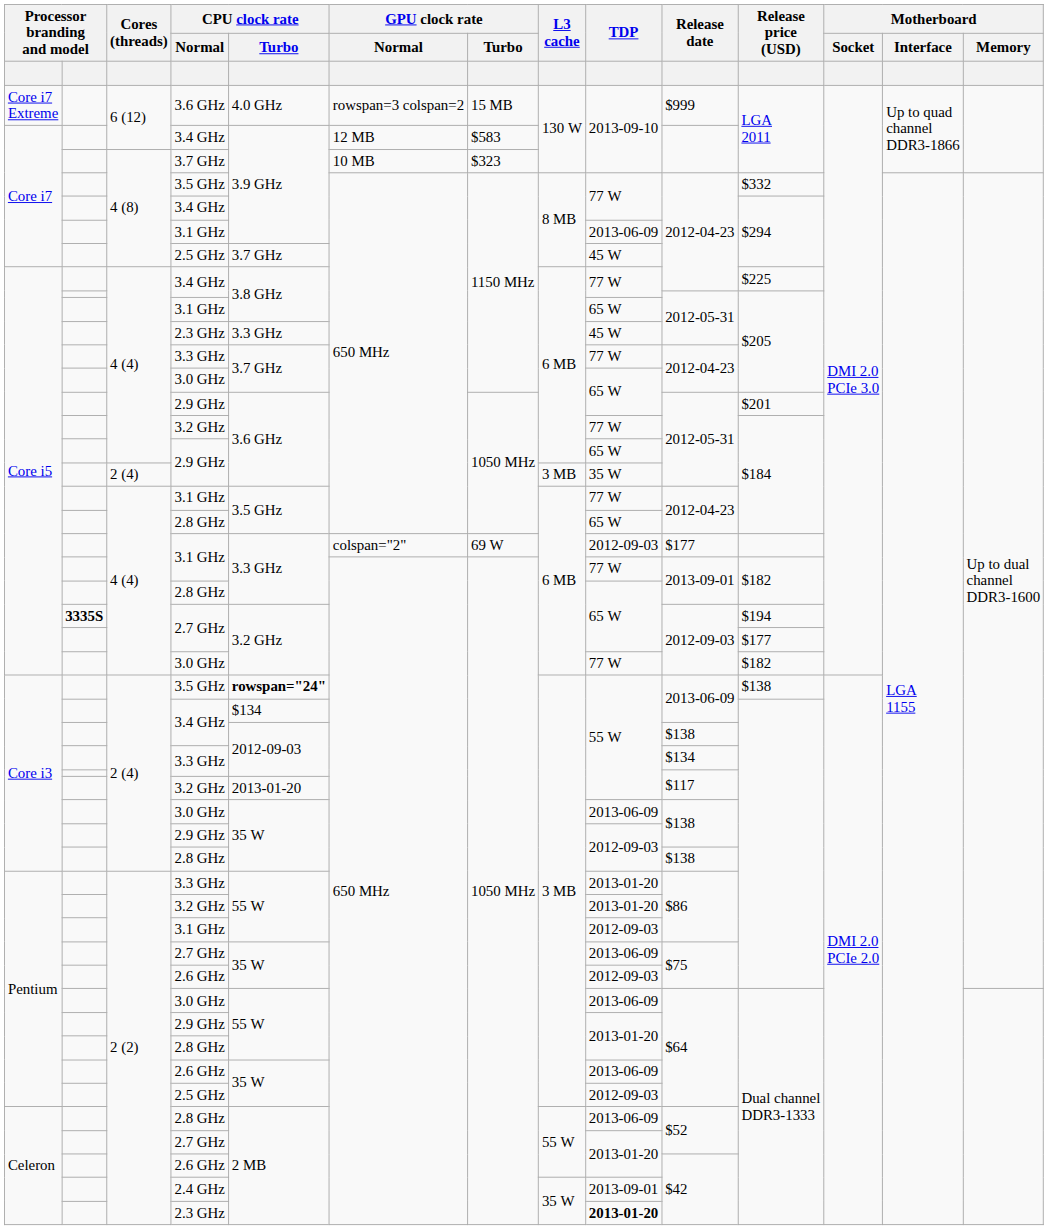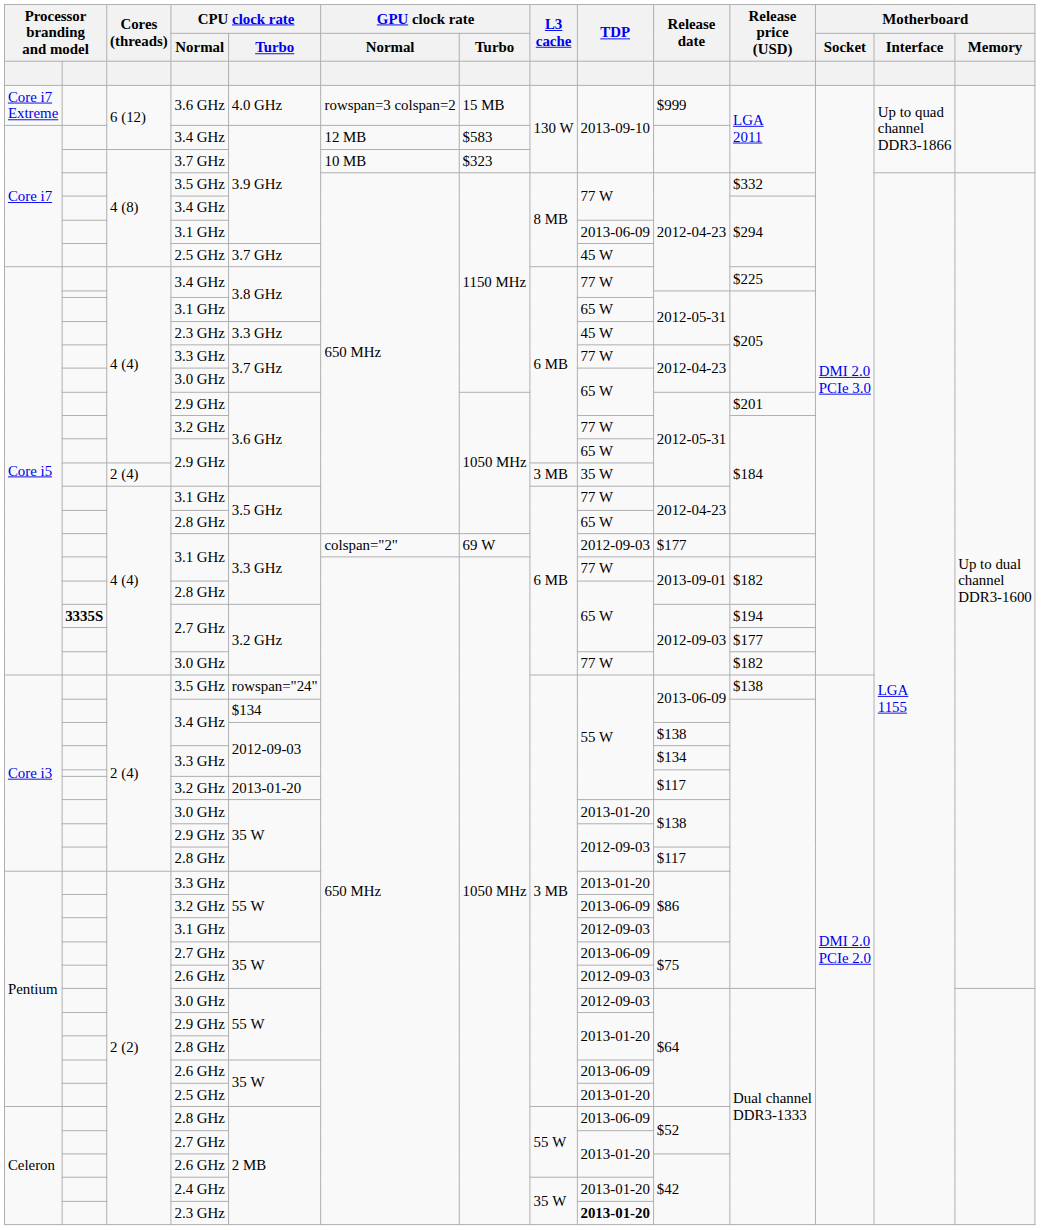Core i3 / 3.5 GHz | CPU clock rate / Turbo: bold -> normal
Core i3 / 3.0 GHz | TDP: 2013-06-09 -> 2013-01-20
Core i3 / 2.8 GHz | Release date: $138 -> $117
Pentium / 3.2 GHz | TDP: 2013-01-20 -> 2013-06-09
Pentium / 3.0 GHz | TDP: 2013-06-09 -> 2012-09-03
Pentium / 2.5 GHz | TDP: 2012-09-03 -> 2013-01-20
2.4 GHz | TDP: 2013-09-01 -> 2013-01-20
